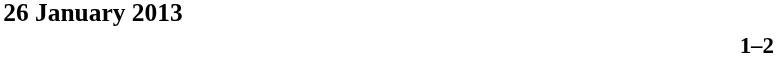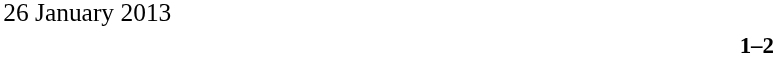26 January 2013 | column 1: bold -> normal
